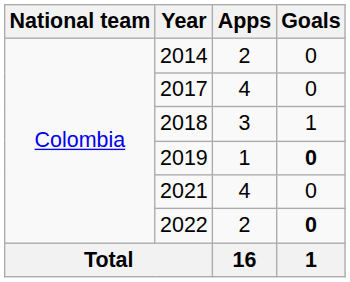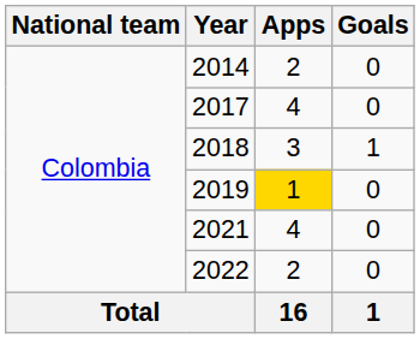2019 | Apps: no background -> gold background
2019 | Goals: bold -> normal
2022 | Goals: bold -> normal
